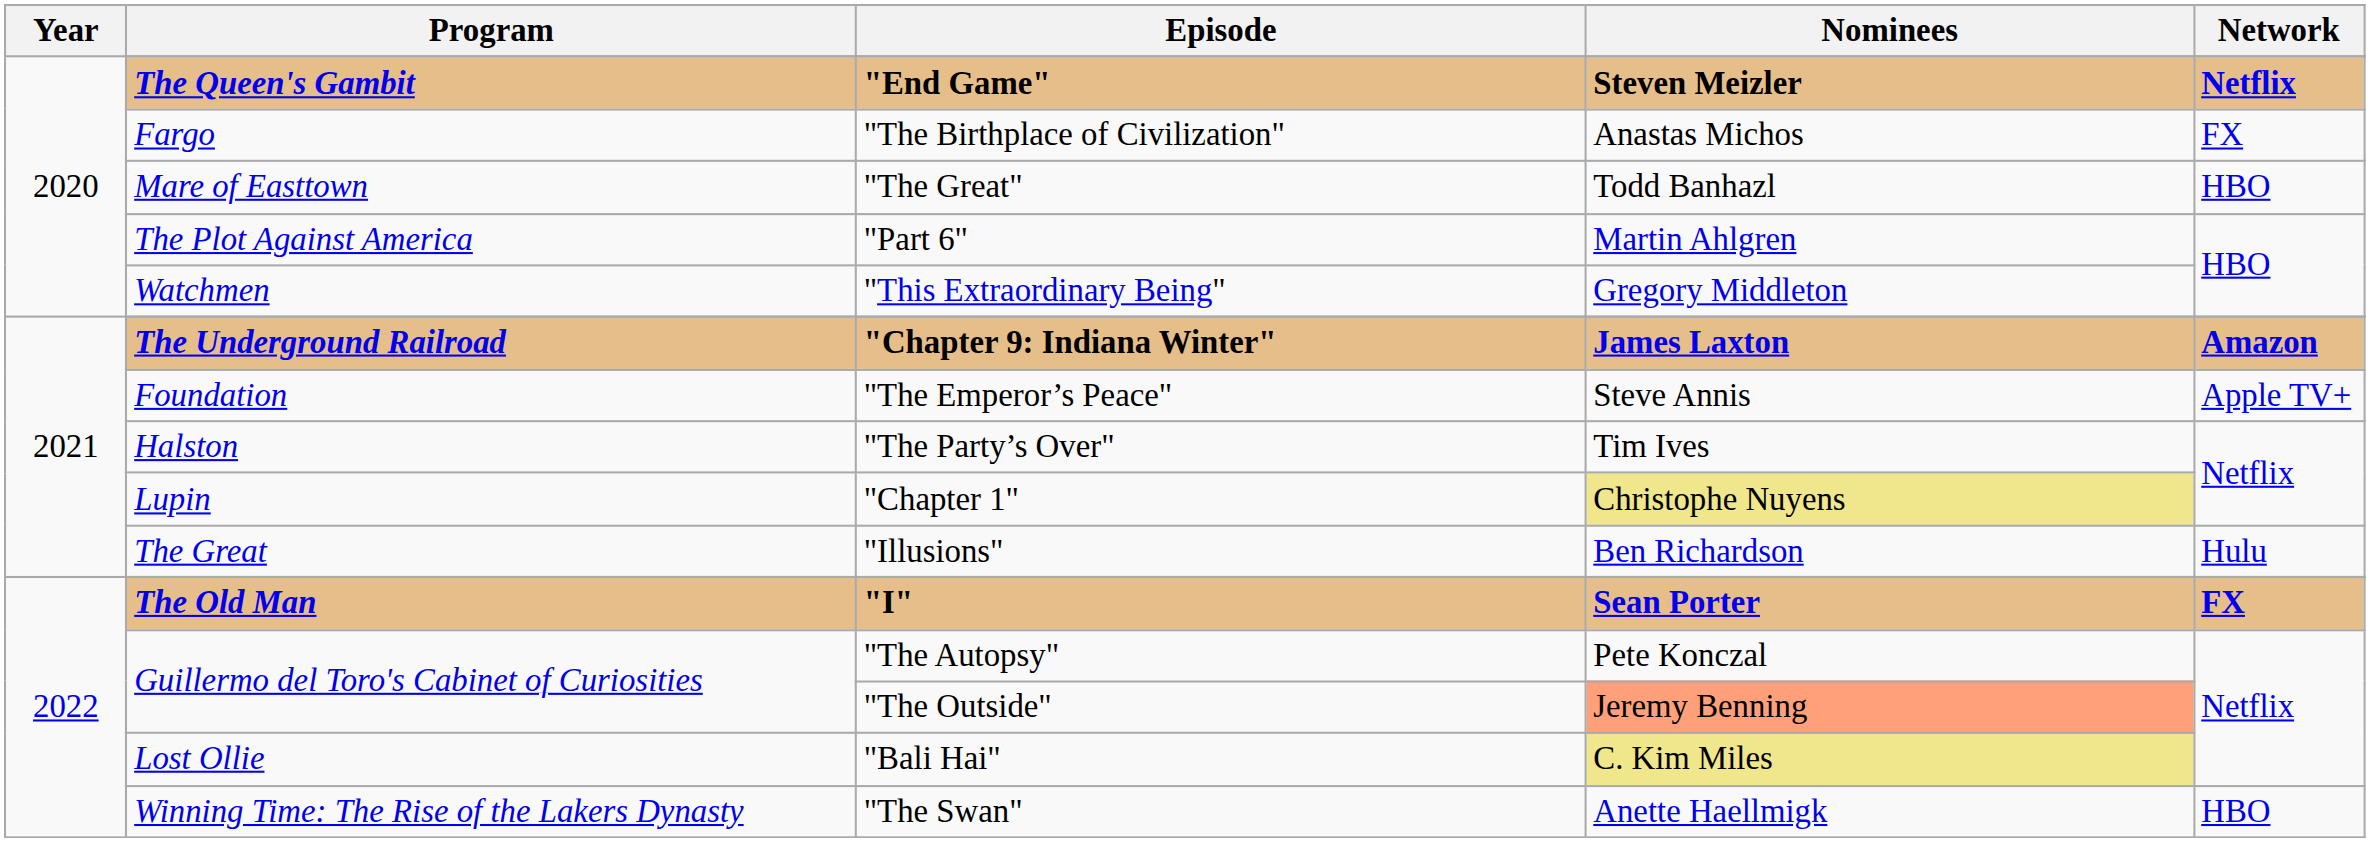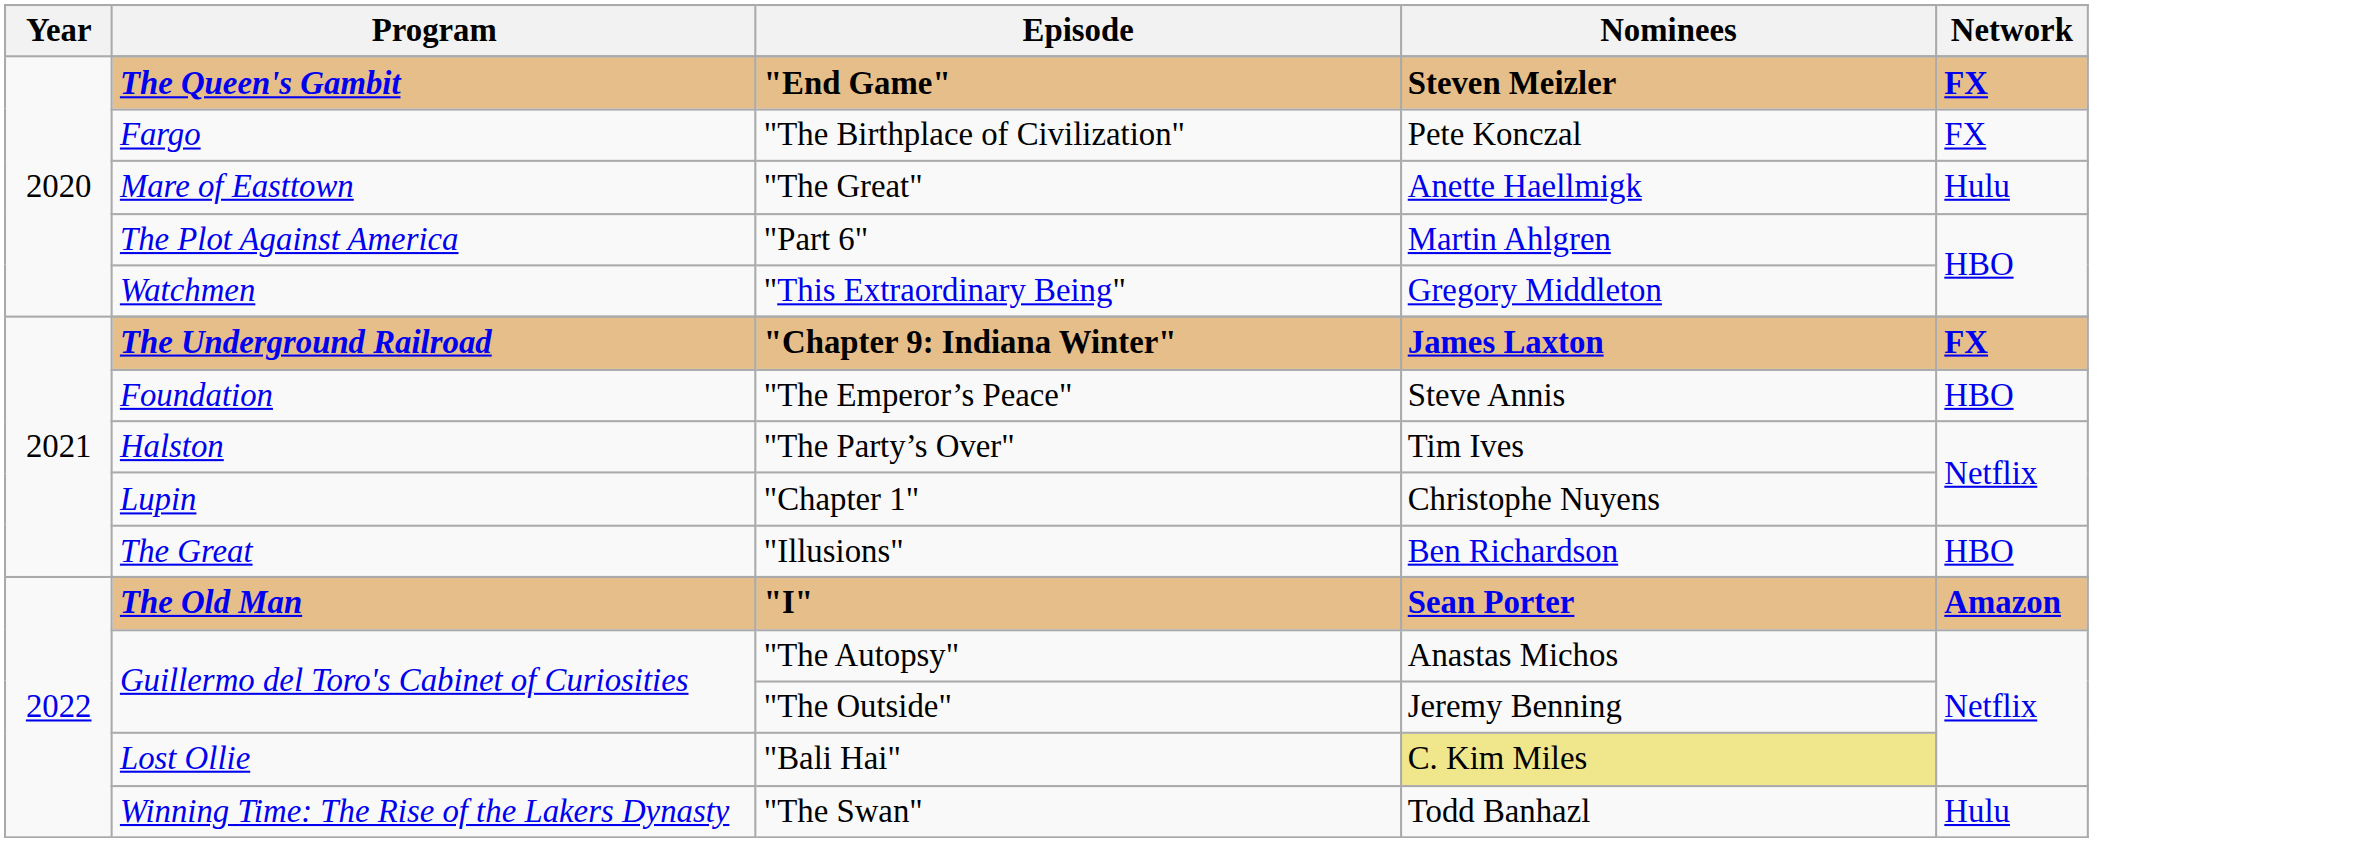"End Game" | Network: Netflix -> FX
"The Birthplace of Civilization" | Nominees: Anastas Michos -> Pete Konczal
"The Great" | Nominees: Todd Banhazl -> Anette Haellmigk
"The Great" | Network: HBO -> Hulu
"Chapter 9: Indiana Winter" | Network: Amazon -> FX
"The Emperor’s Peace" | Network: Apple TV+ -> HBO
"Chapter 1" | Nominees: khaki background -> no background
"Illusions" | Network: Hulu -> HBO
"I" | Network: FX -> Amazon
"The Autopsy" | Nominees: Pete Konczal -> Anastas Michos
"The Outside" | Nominees: lightsalmon background -> no background
"The Swan" | Nominees: Anette Haellmigk -> Todd Banhazl
"The Swan" | Network: HBO -> Hulu
